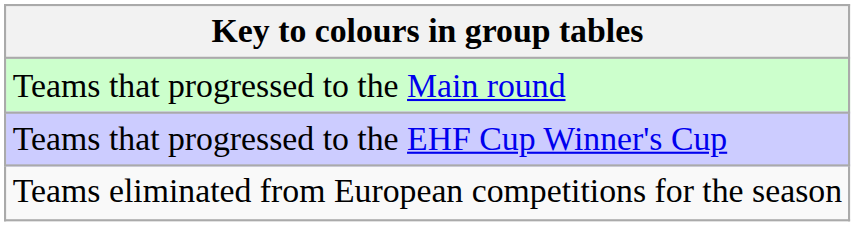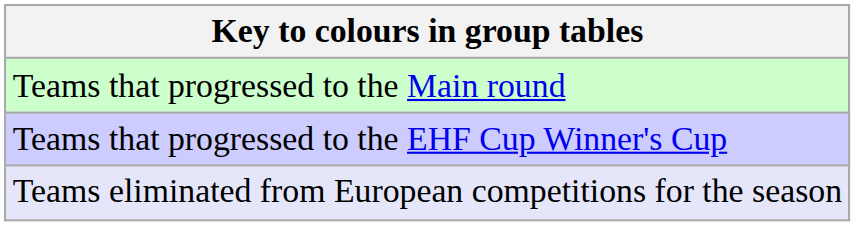row 4 | column 1: no background -> lavender background
